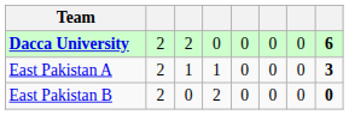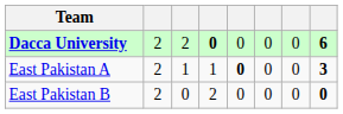Dacca University | column 4: normal -> bold
East Pakistan A | column 5: normal -> bold
